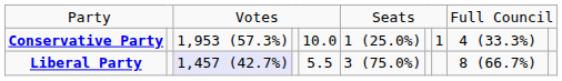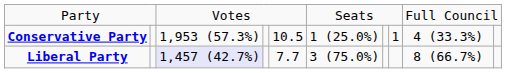Conservative Party | column 5: 10.0 -> 10.5
Liberal Party | column 5: 5.5 -> 7.7
